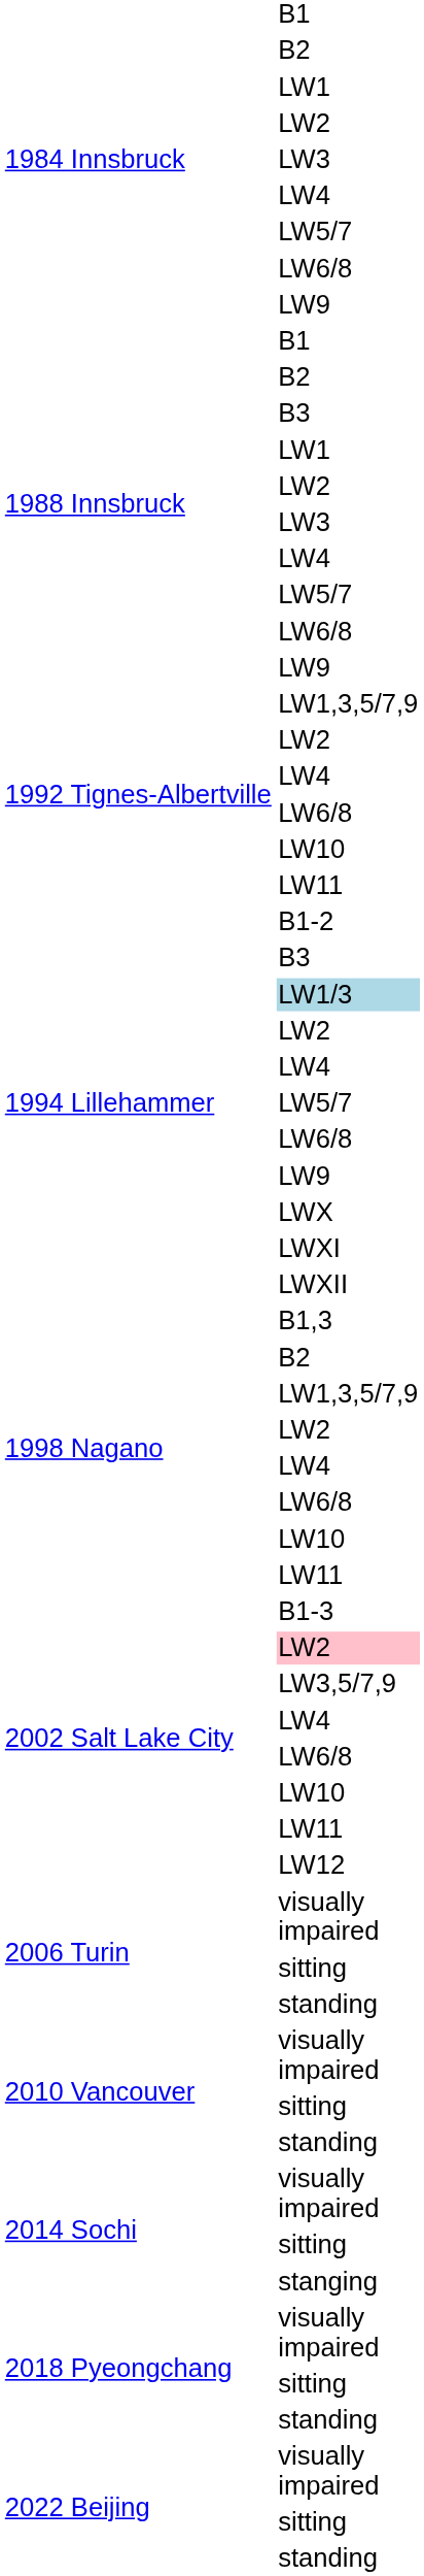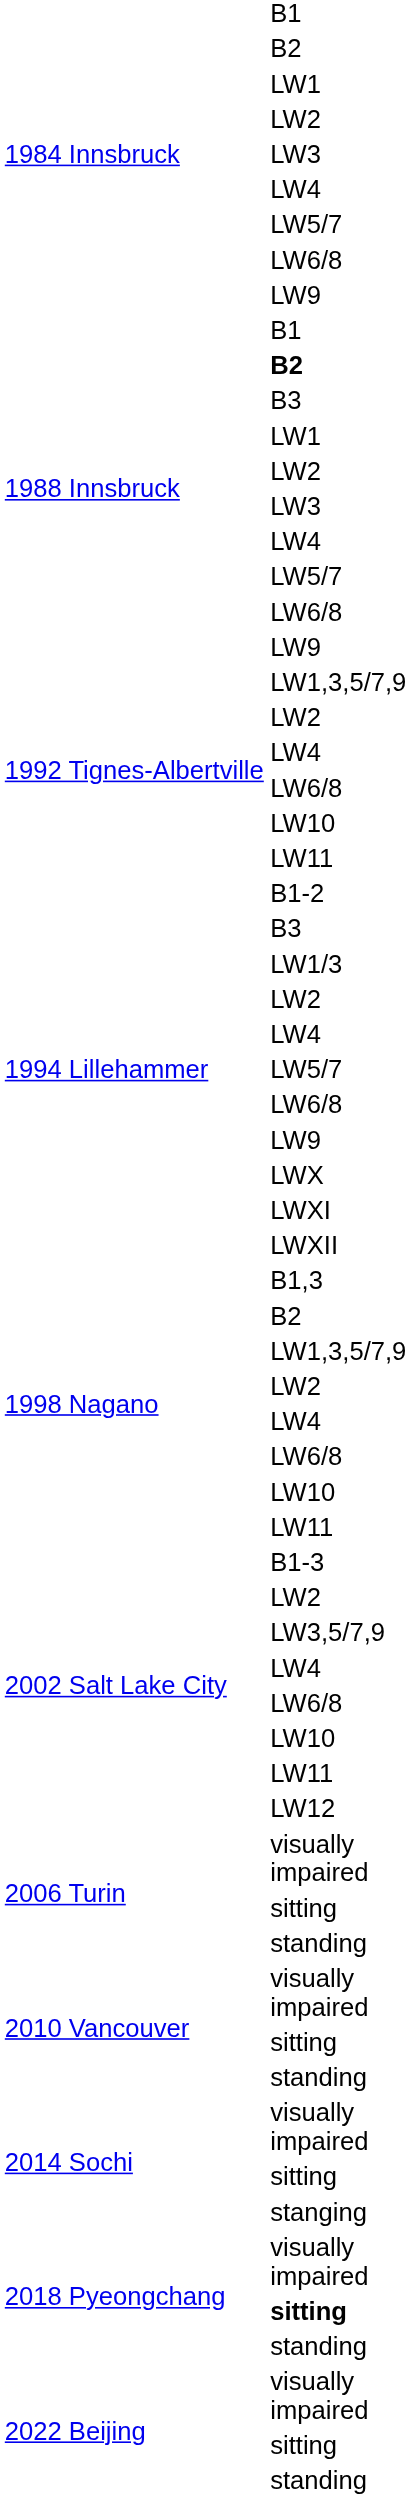1988 Innsbruck / B2 | column 2: normal -> bold
LW1/3 | column 2: lightblue background -> no background
2002 Salt Lake City / LW2 | column 2: pink background -> no background
2018 Pyeongchang / sitting | column 2: normal -> bold
